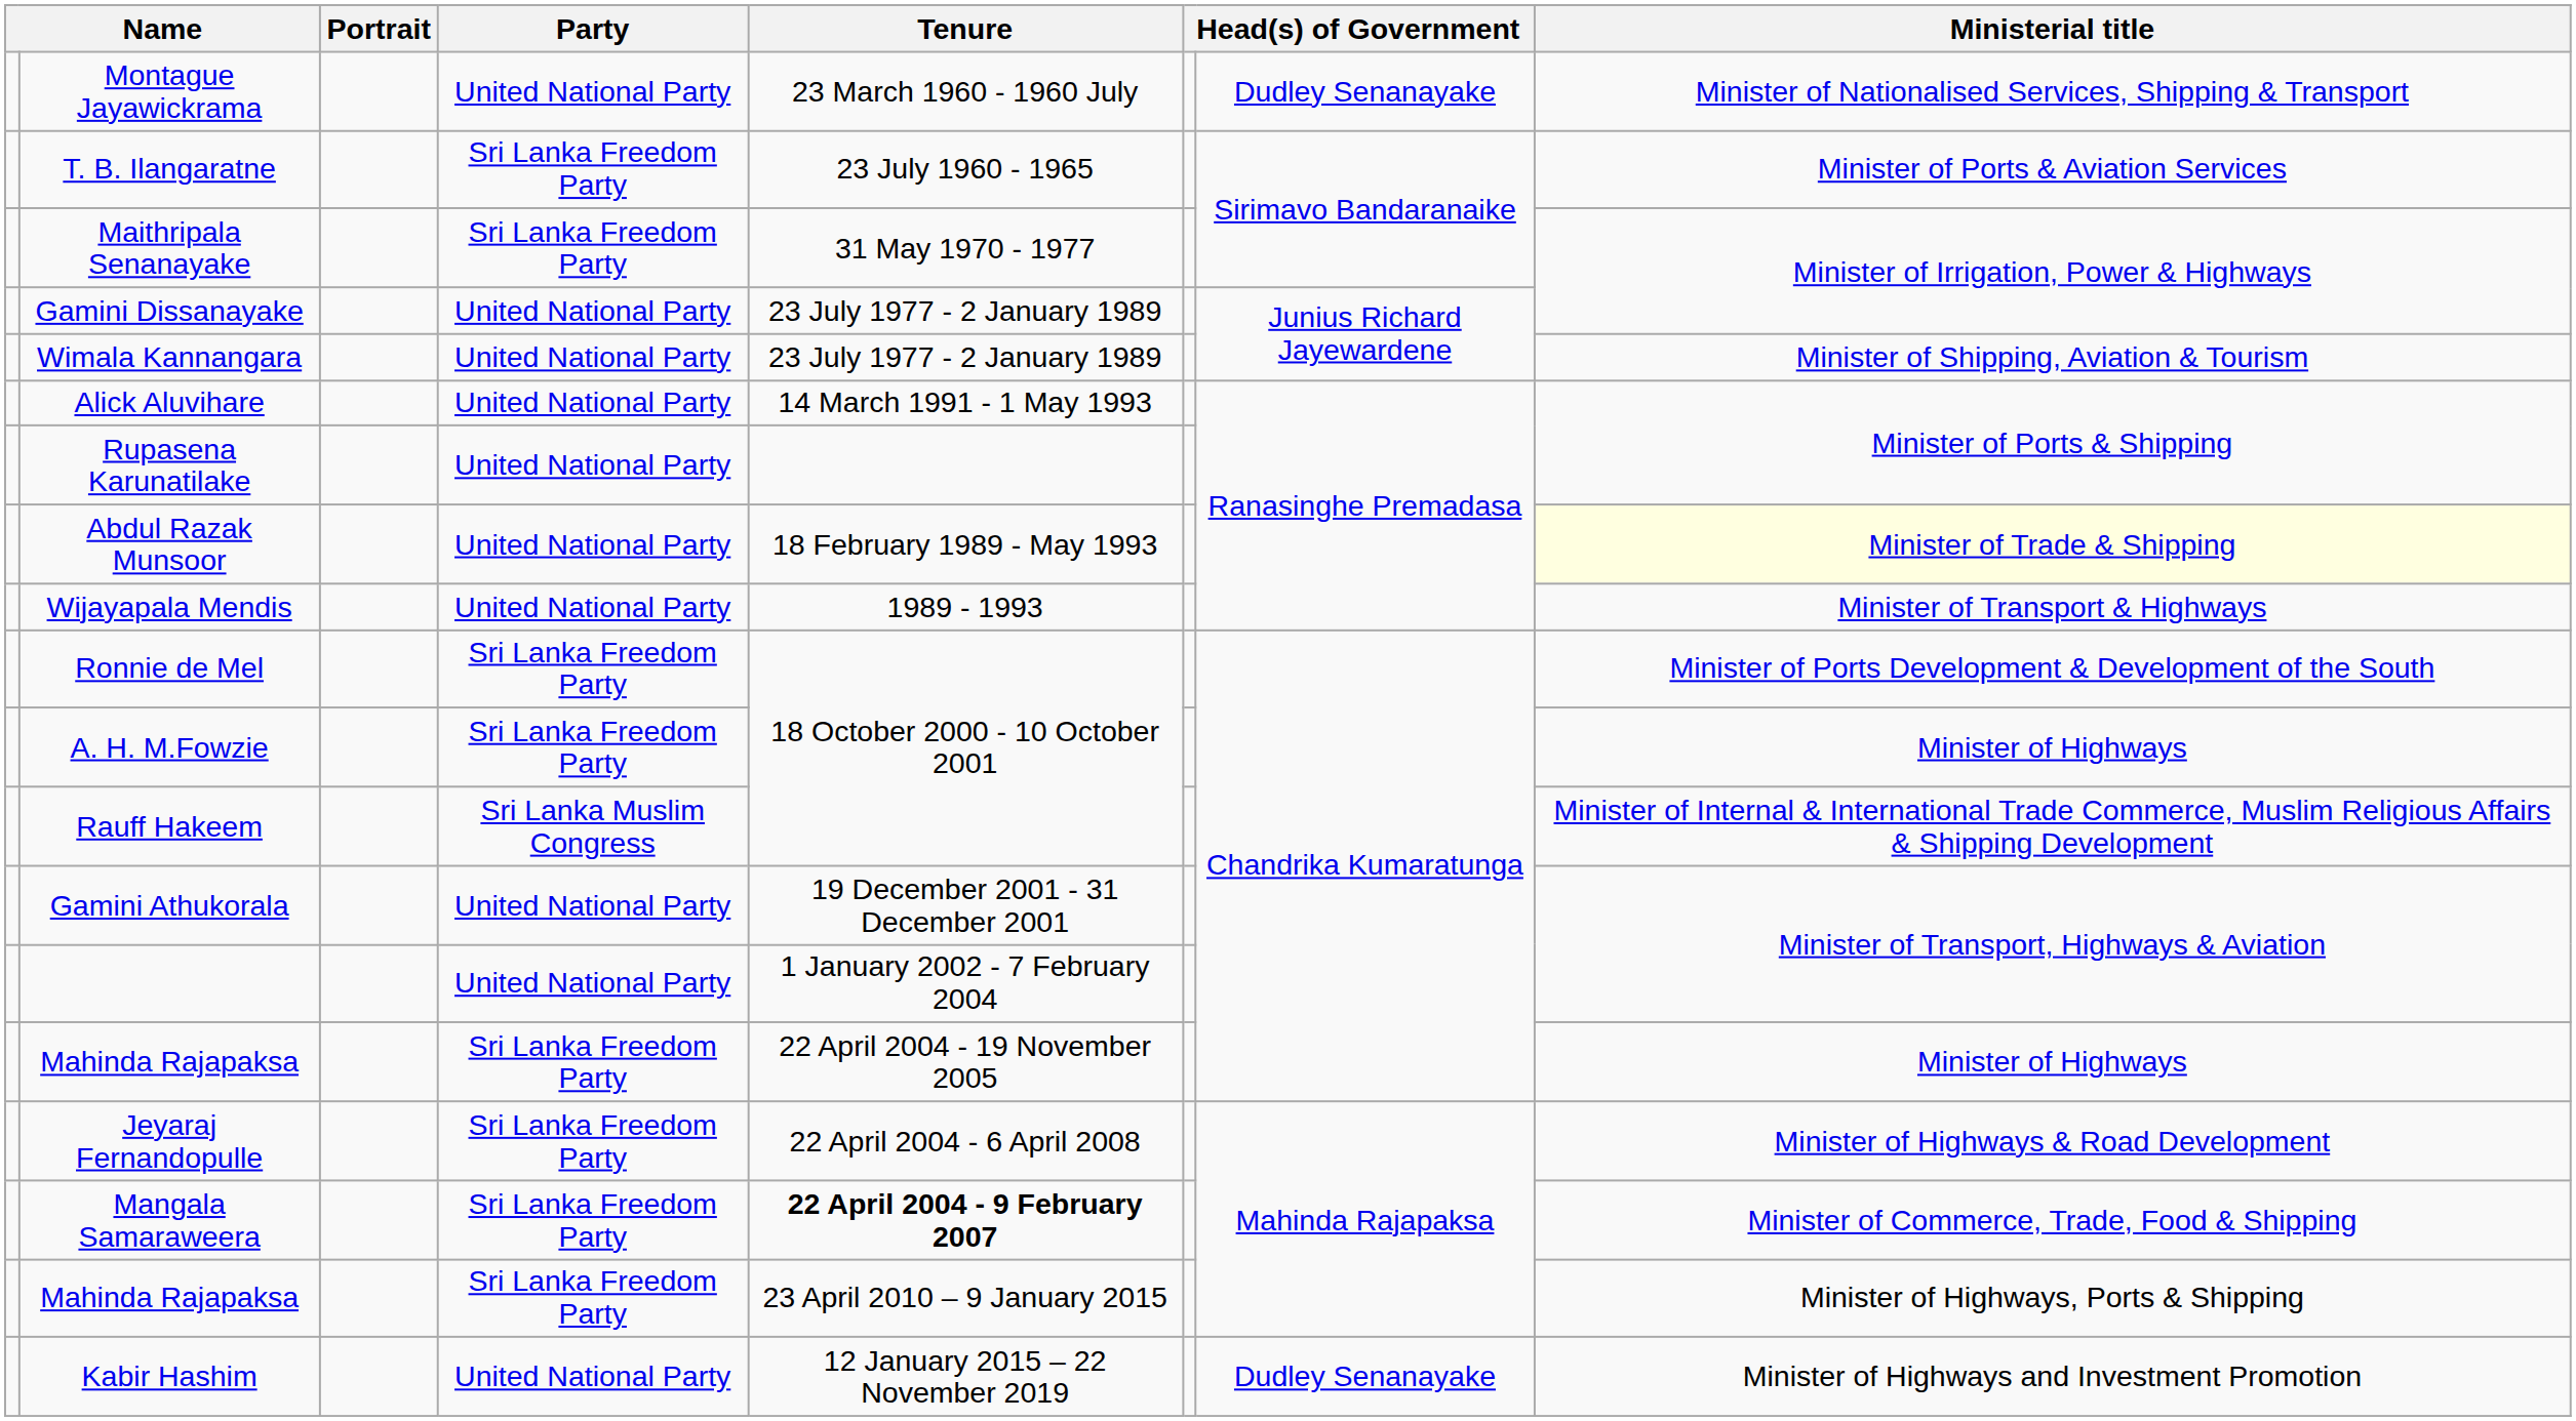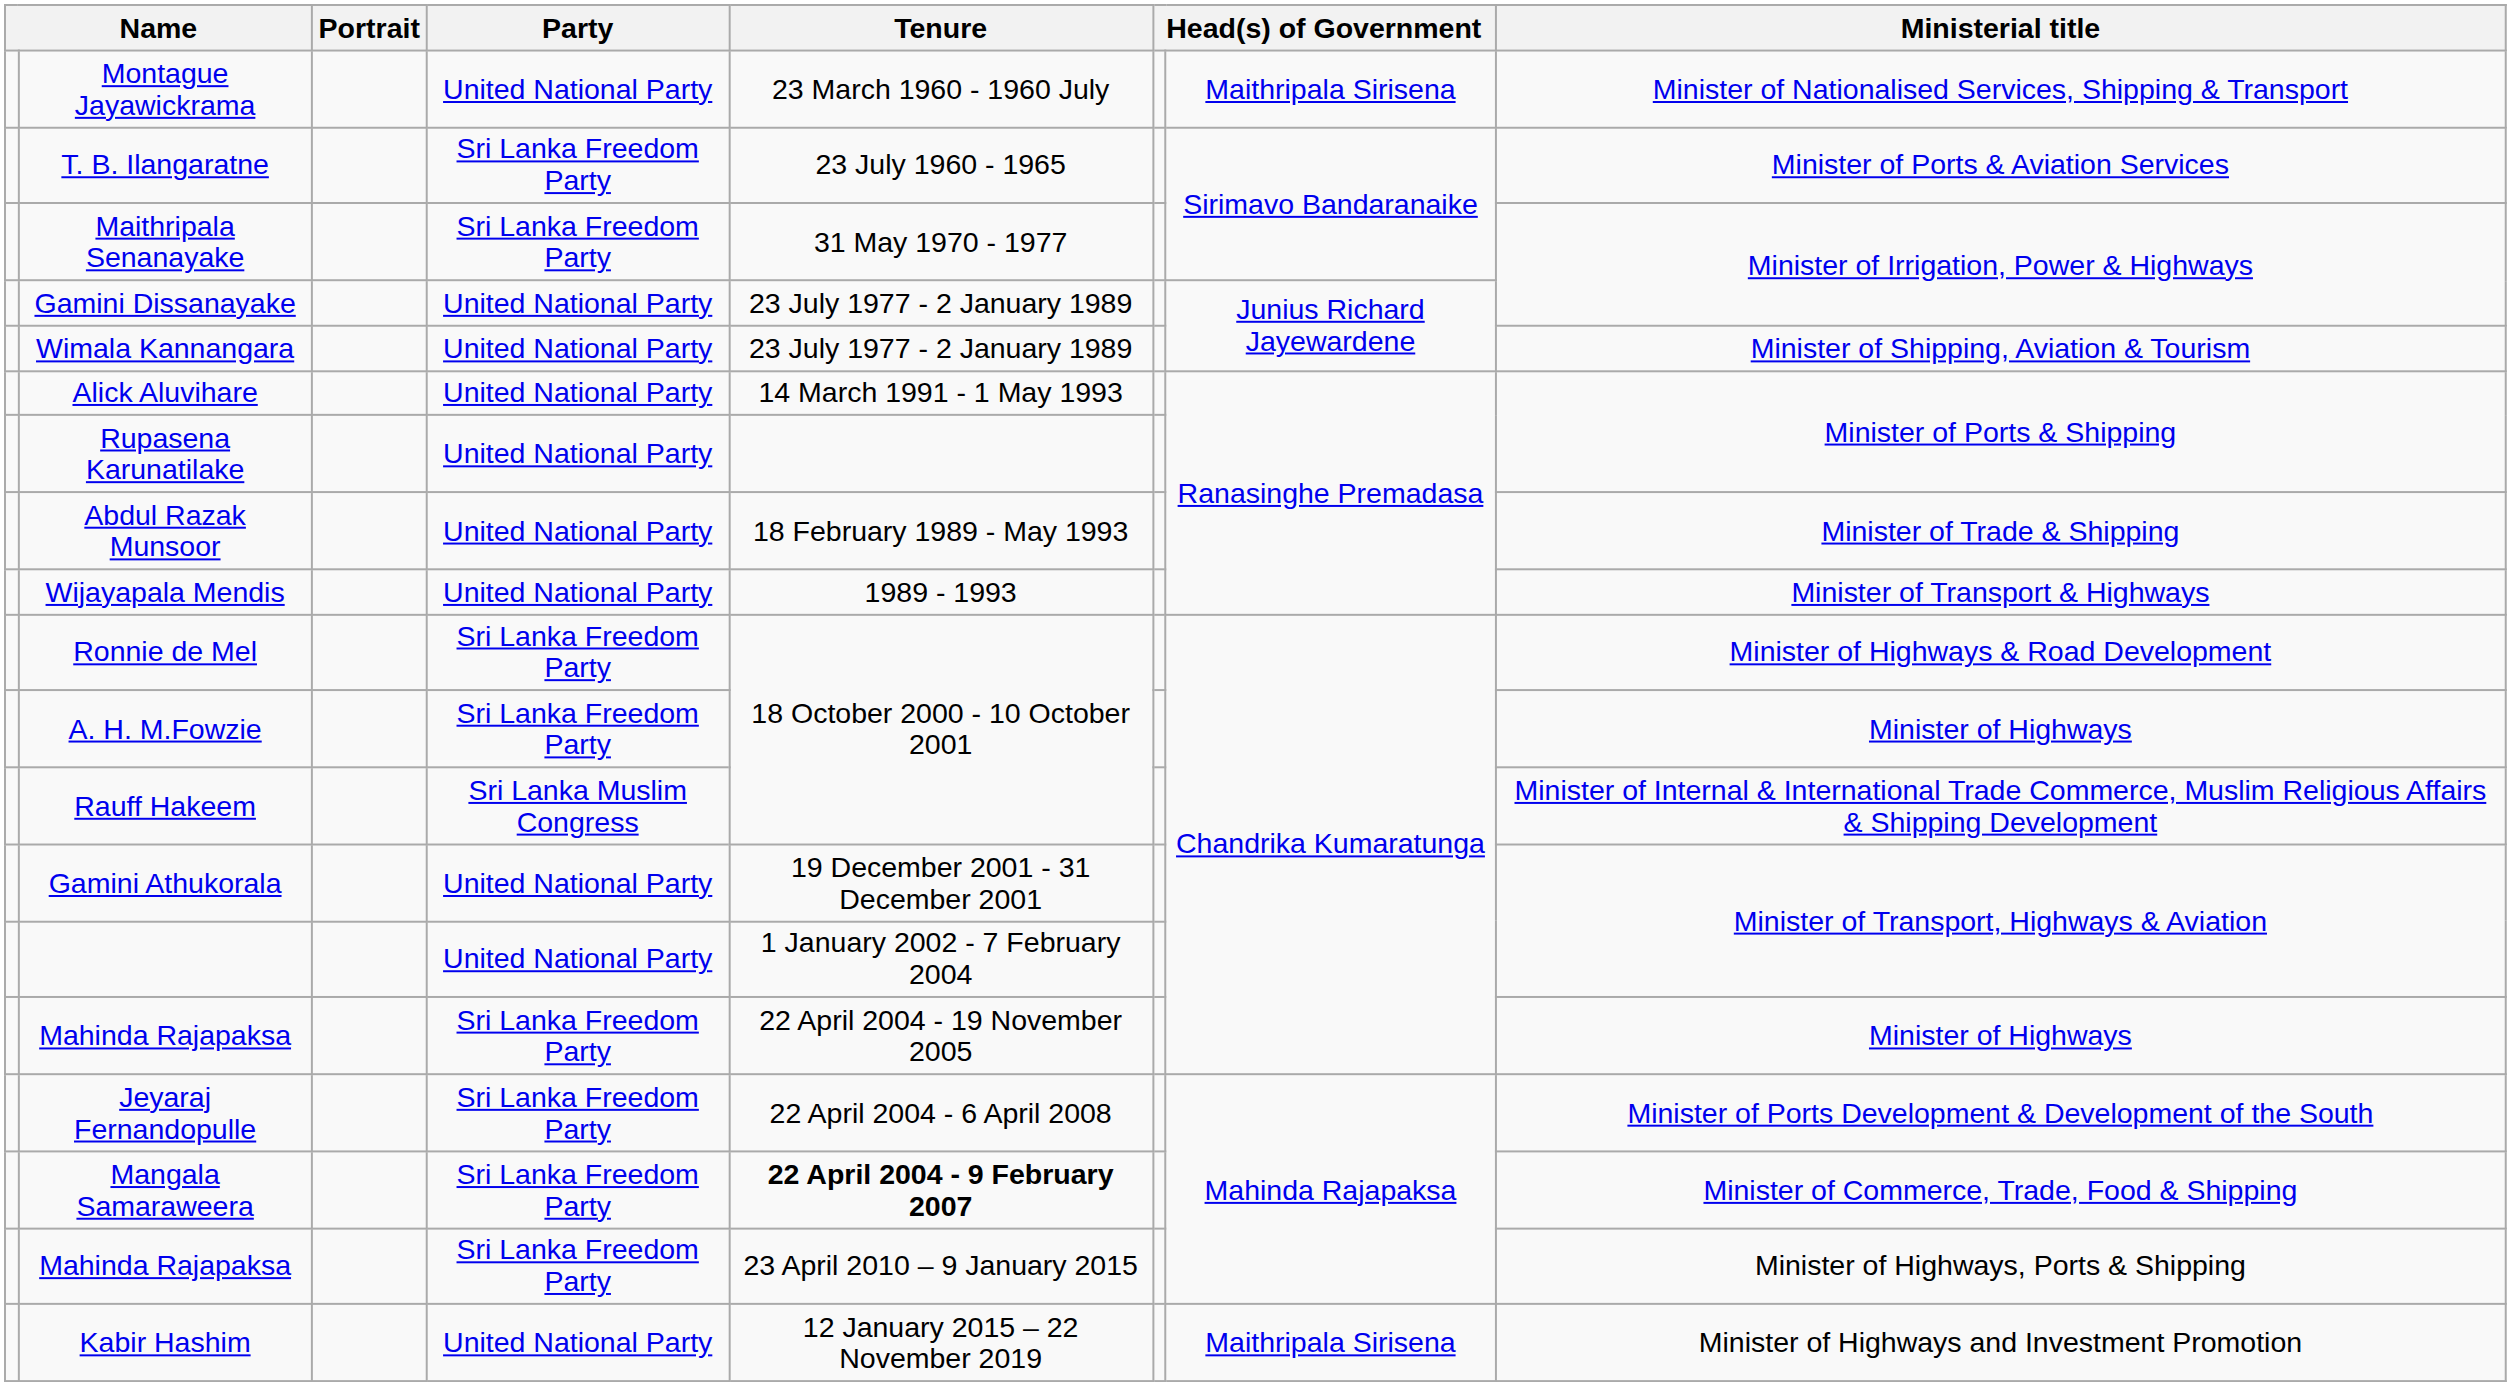Montague Jayawickrama | column 7: Dudley Senanayake -> Maithripala Sirisena
Abdul Razak Munsoor | Ministerial title: lightyellow background -> no background
Ronnie de Mel | Ministerial title: Minister of Ports Development & Development of the South -> Minister of Highways & Road Development
Jeyaraj Fernandopulle | Ministerial title: Minister of Highways & Road Development -> Minister of Ports Development & Development of the South
Kabir Hashim | column 7: Dudley Senanayake -> Maithripala Sirisena
